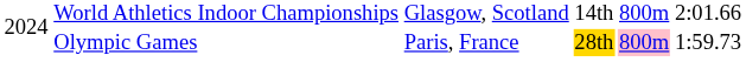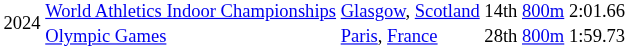Olympic Games | column 4: gold background -> no background
Olympic Games | column 5: pink background -> no background
